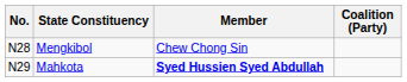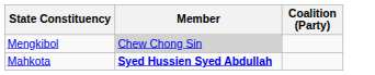- column: No. | N28 | N29
Mengkibol | Member: no background -> lightgrey background
